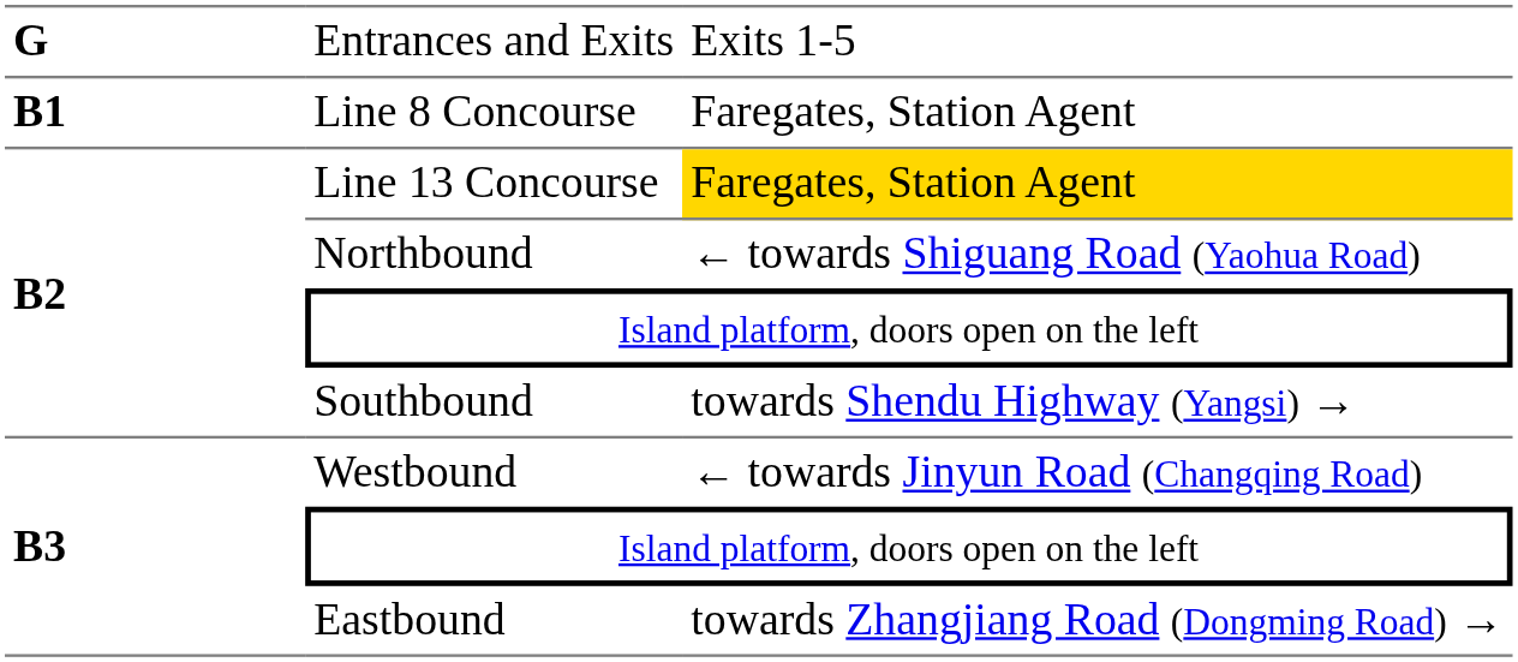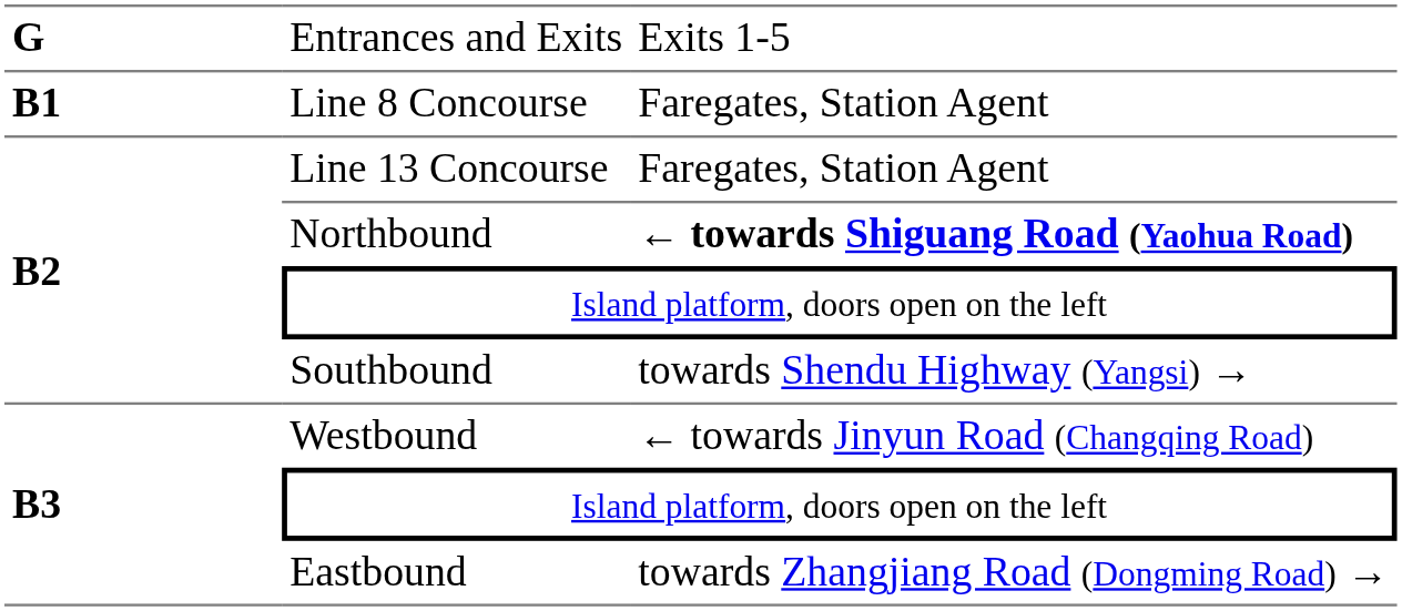Line 13 Concourse | column 3: gold background -> no background
Northbound | column 3: normal -> bold
